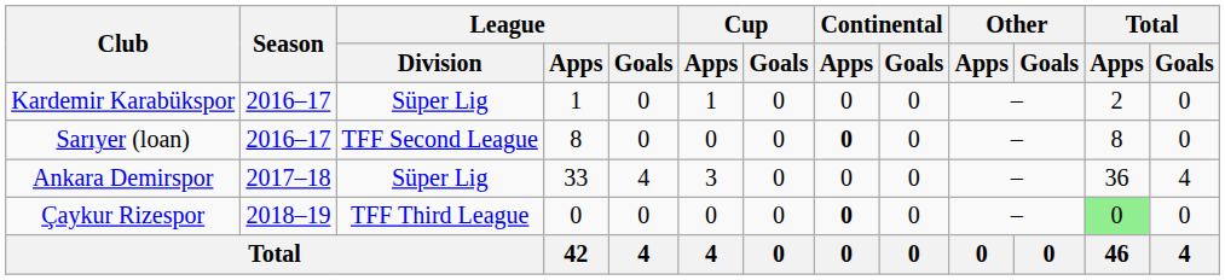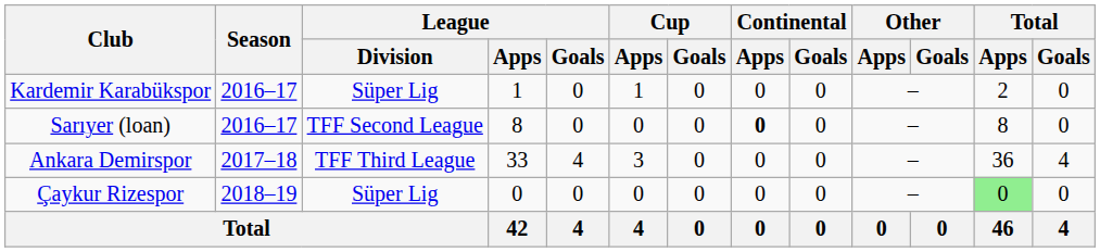Ankara Demirspor | League / Division: Süper Lig -> TFF Third League
Çaykur Rizespor | League / Division: TFF Third League -> Süper Lig
Çaykur Rizespor | Continental / Apps: bold -> normal
